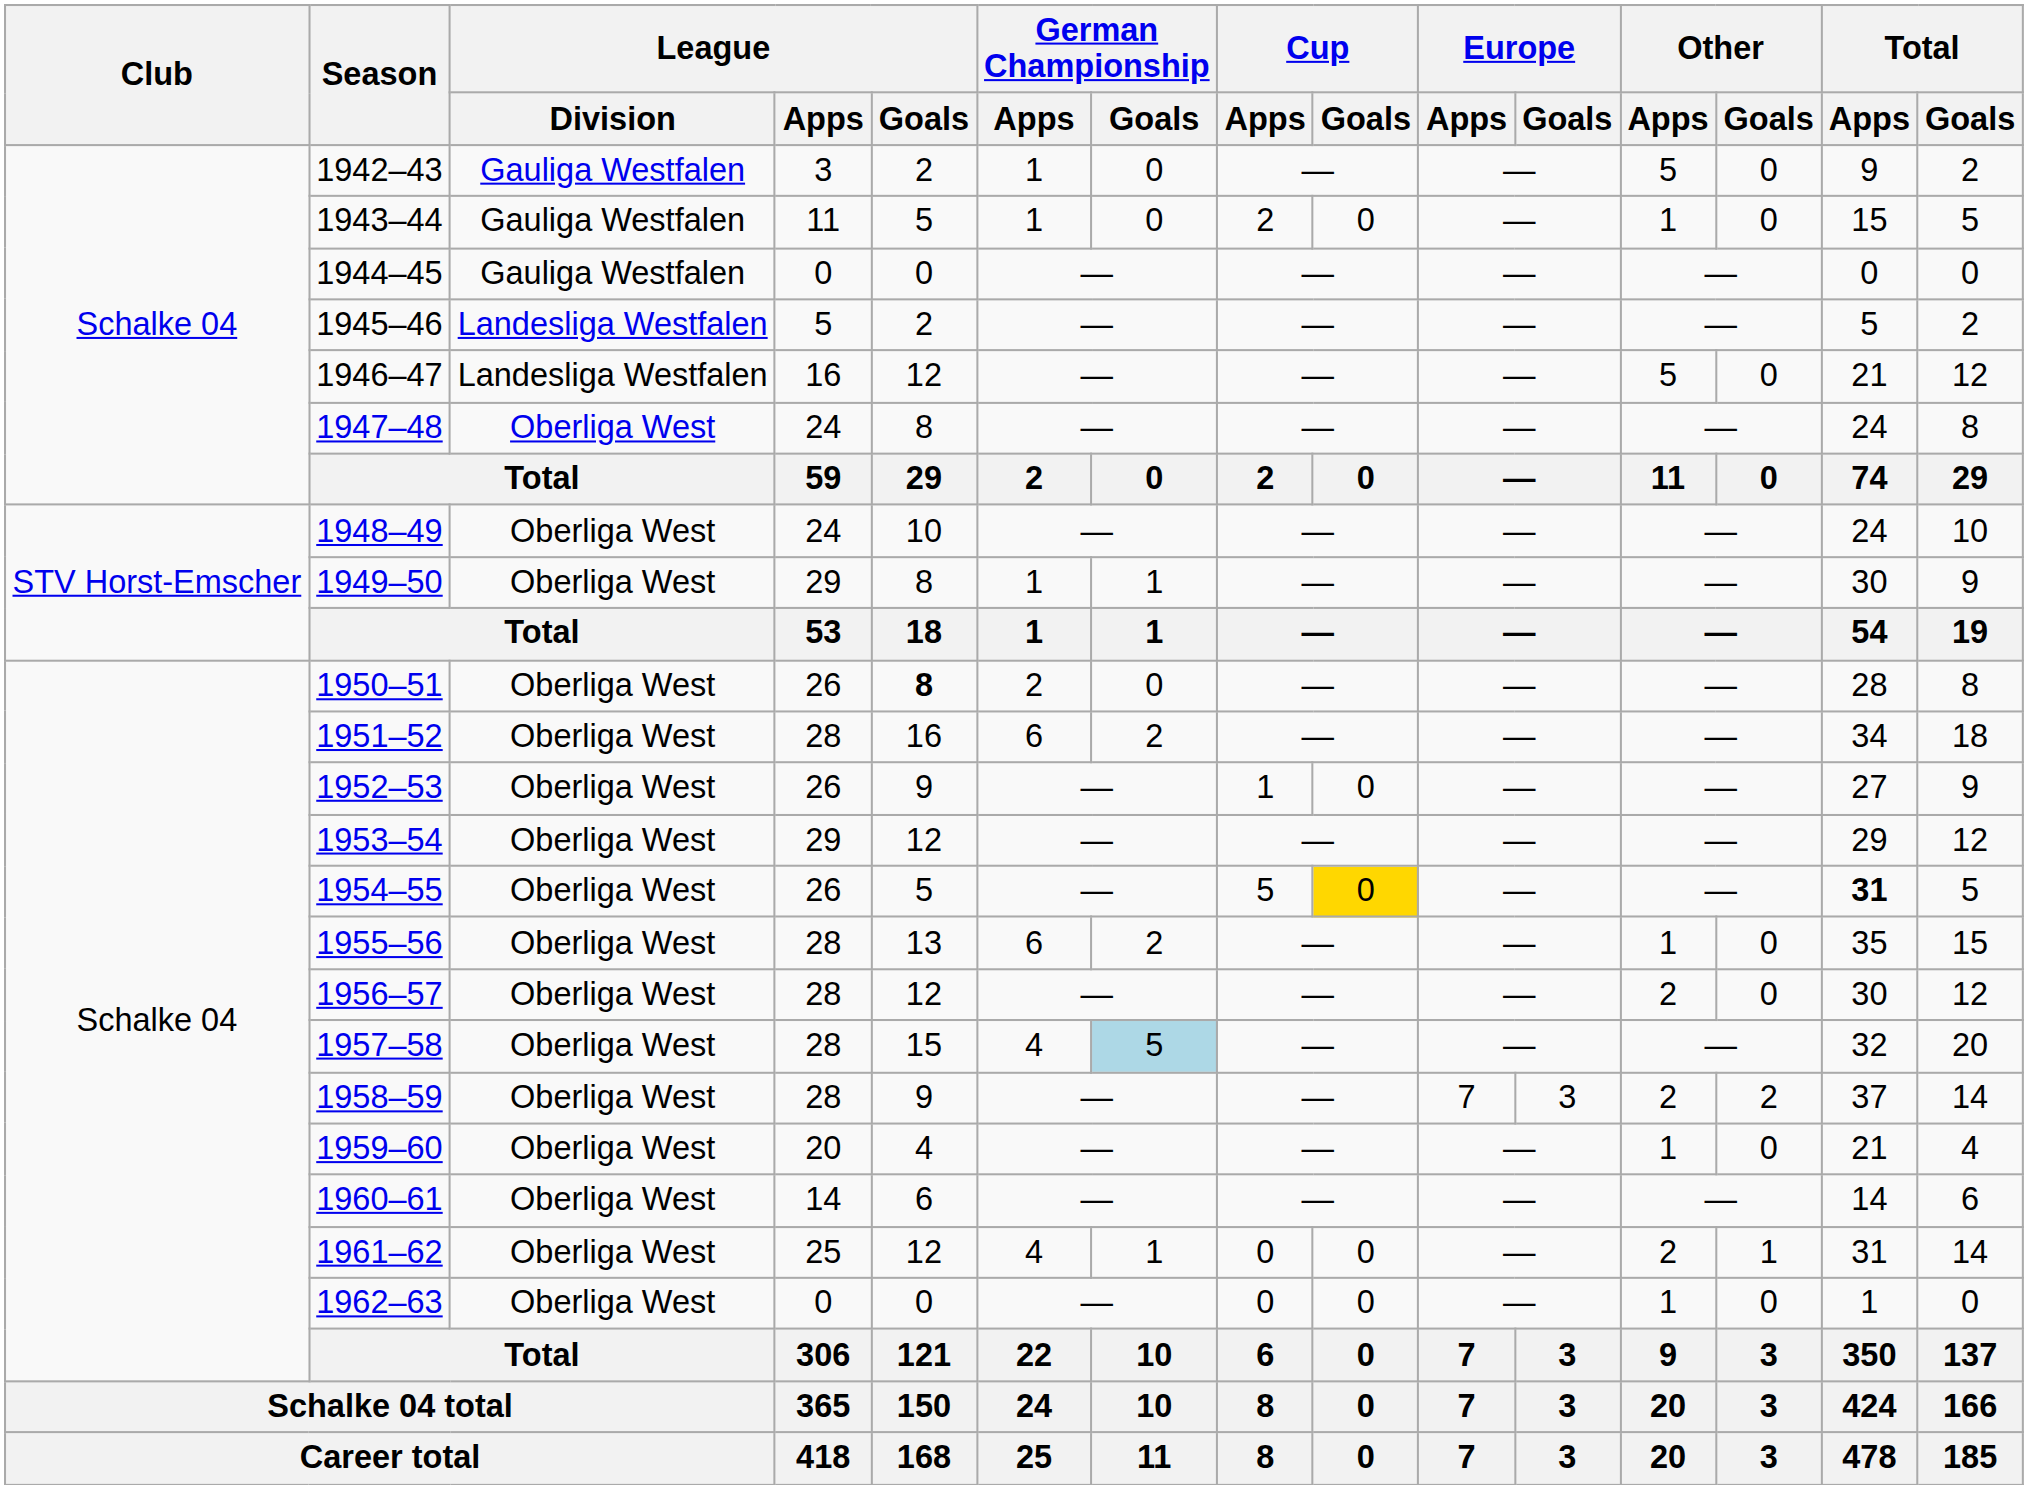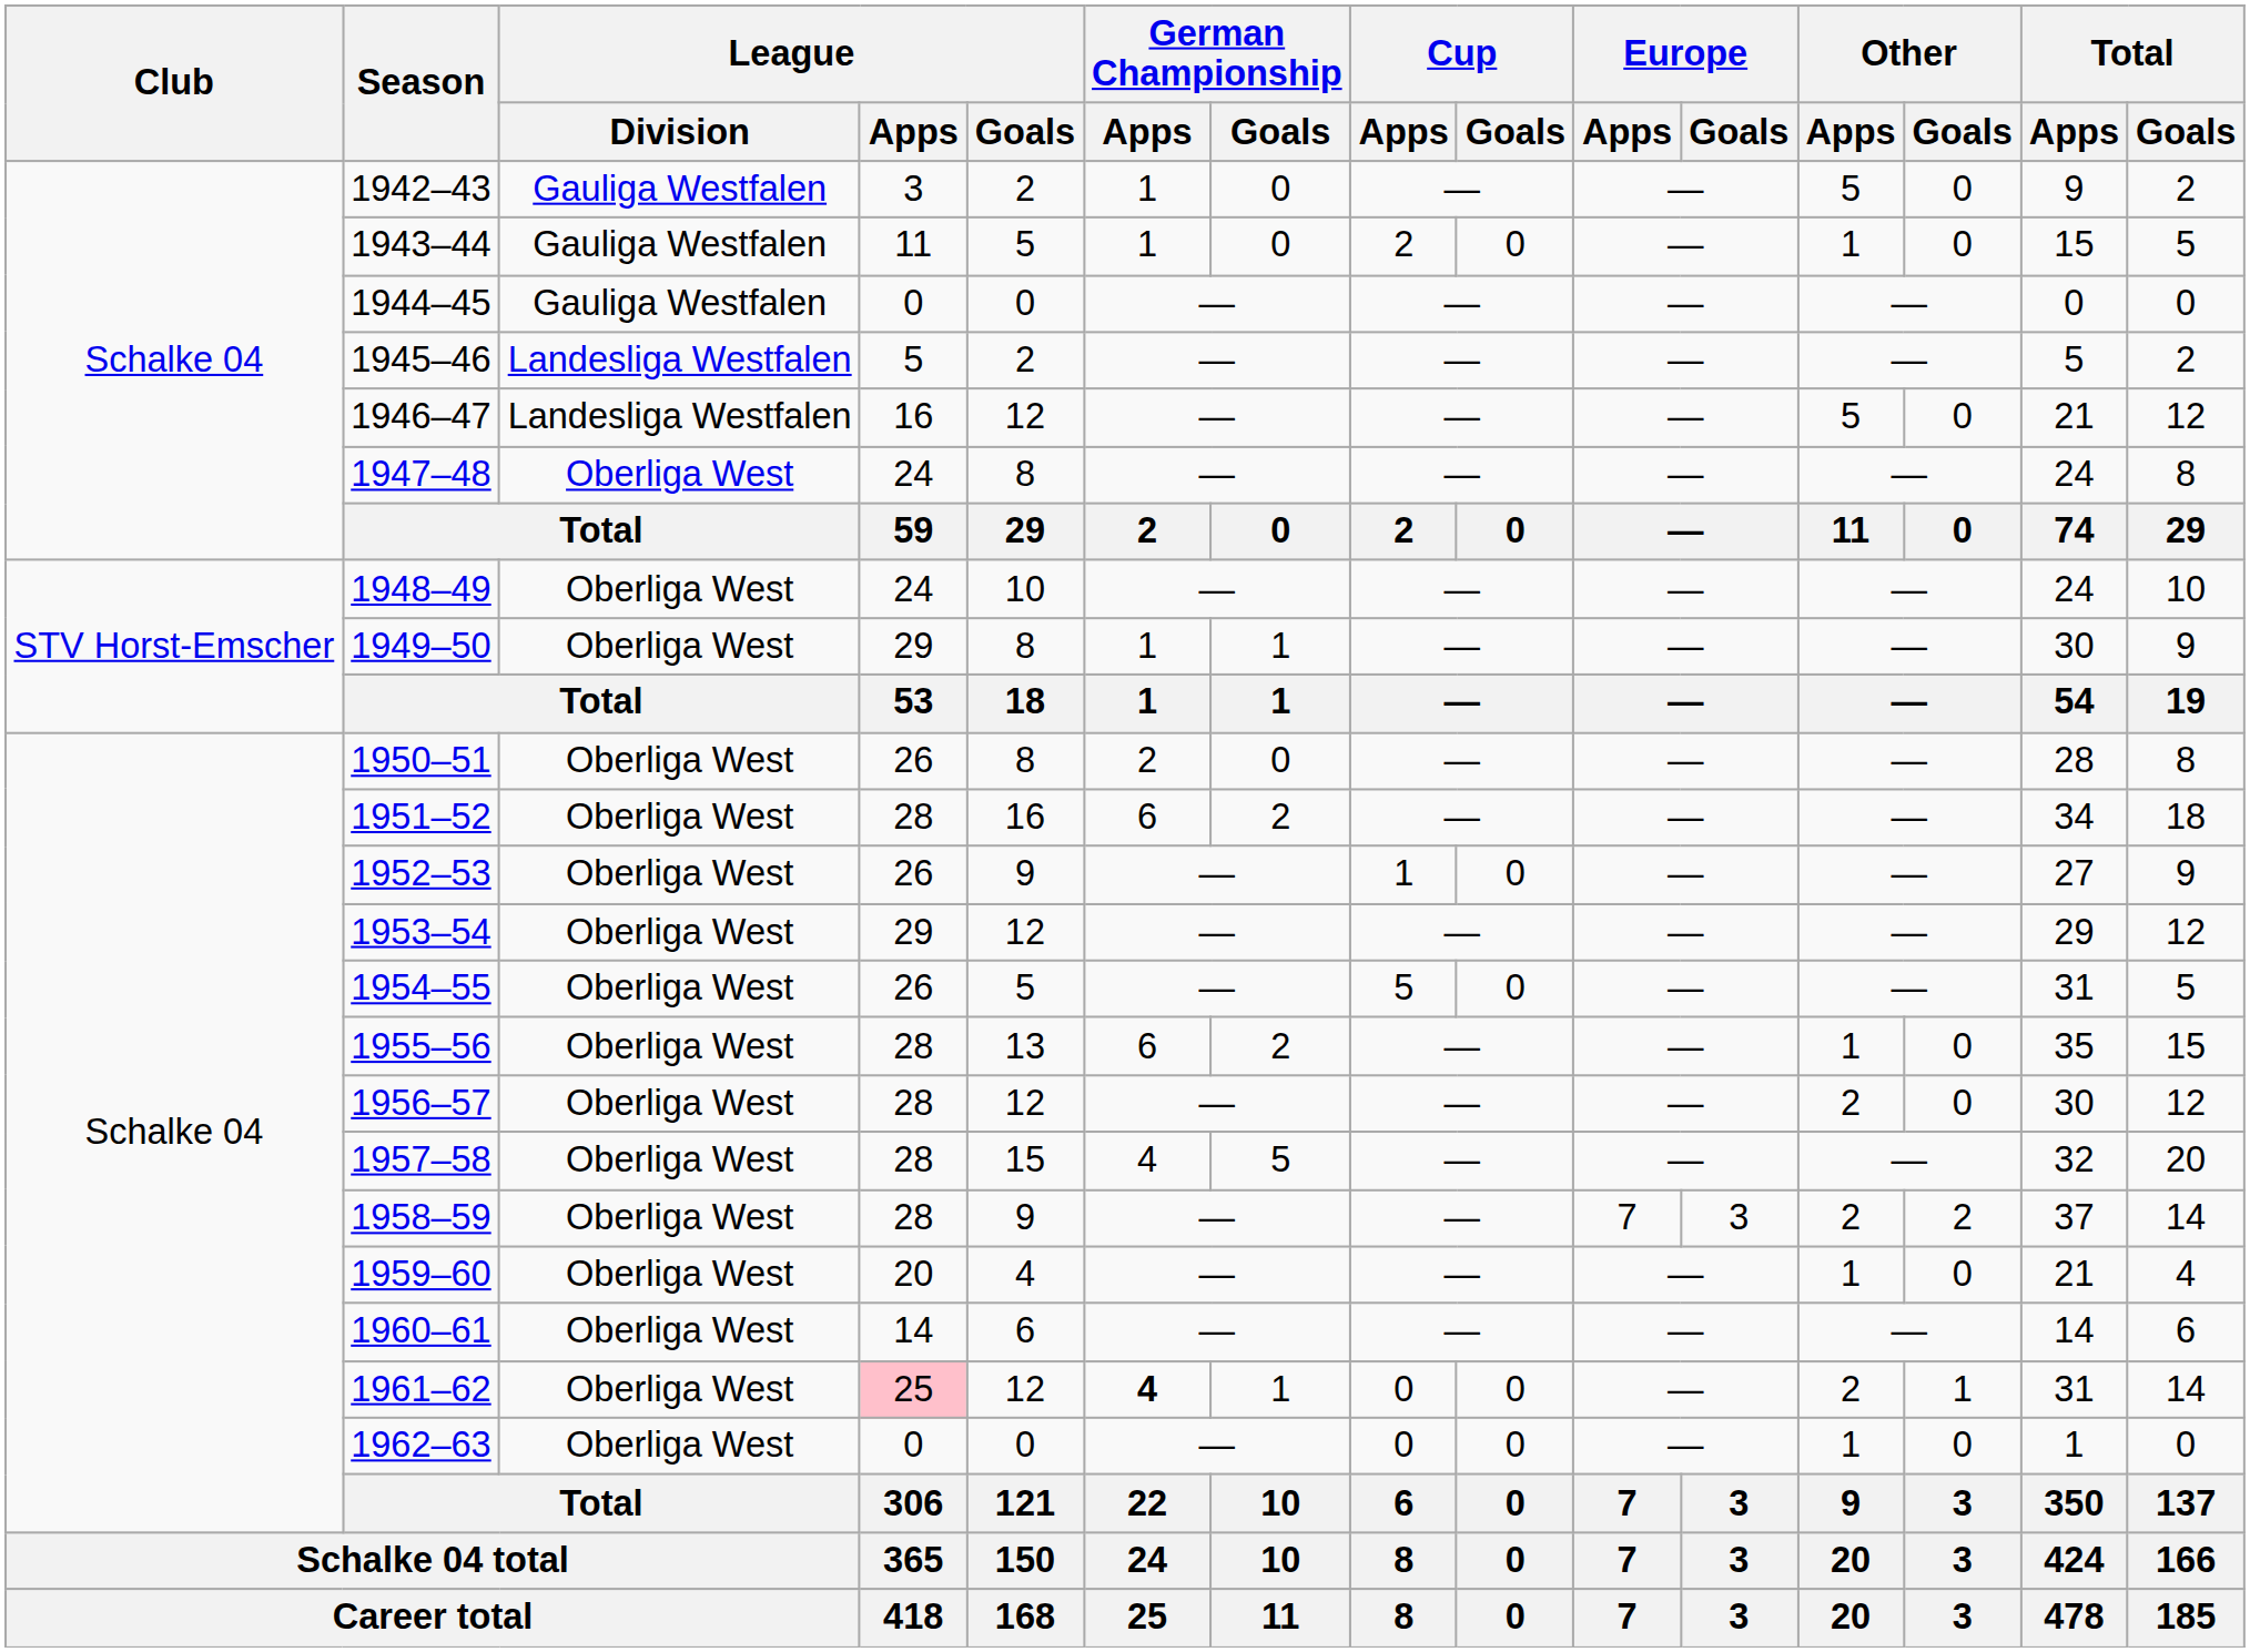1950–51 | League / Goals: bold -> normal
1954–55 | Cup / Goals: gold background -> no background
1954–55 | Total / Apps: bold -> normal
1957–58 | German Championship / Goals: lightblue background -> no background
1961–62 | League / Apps: no background -> pink background
1961–62 | German Championship / Apps: normal -> bold
